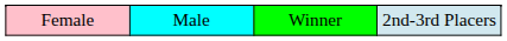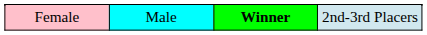Female | column 3: normal -> bold
